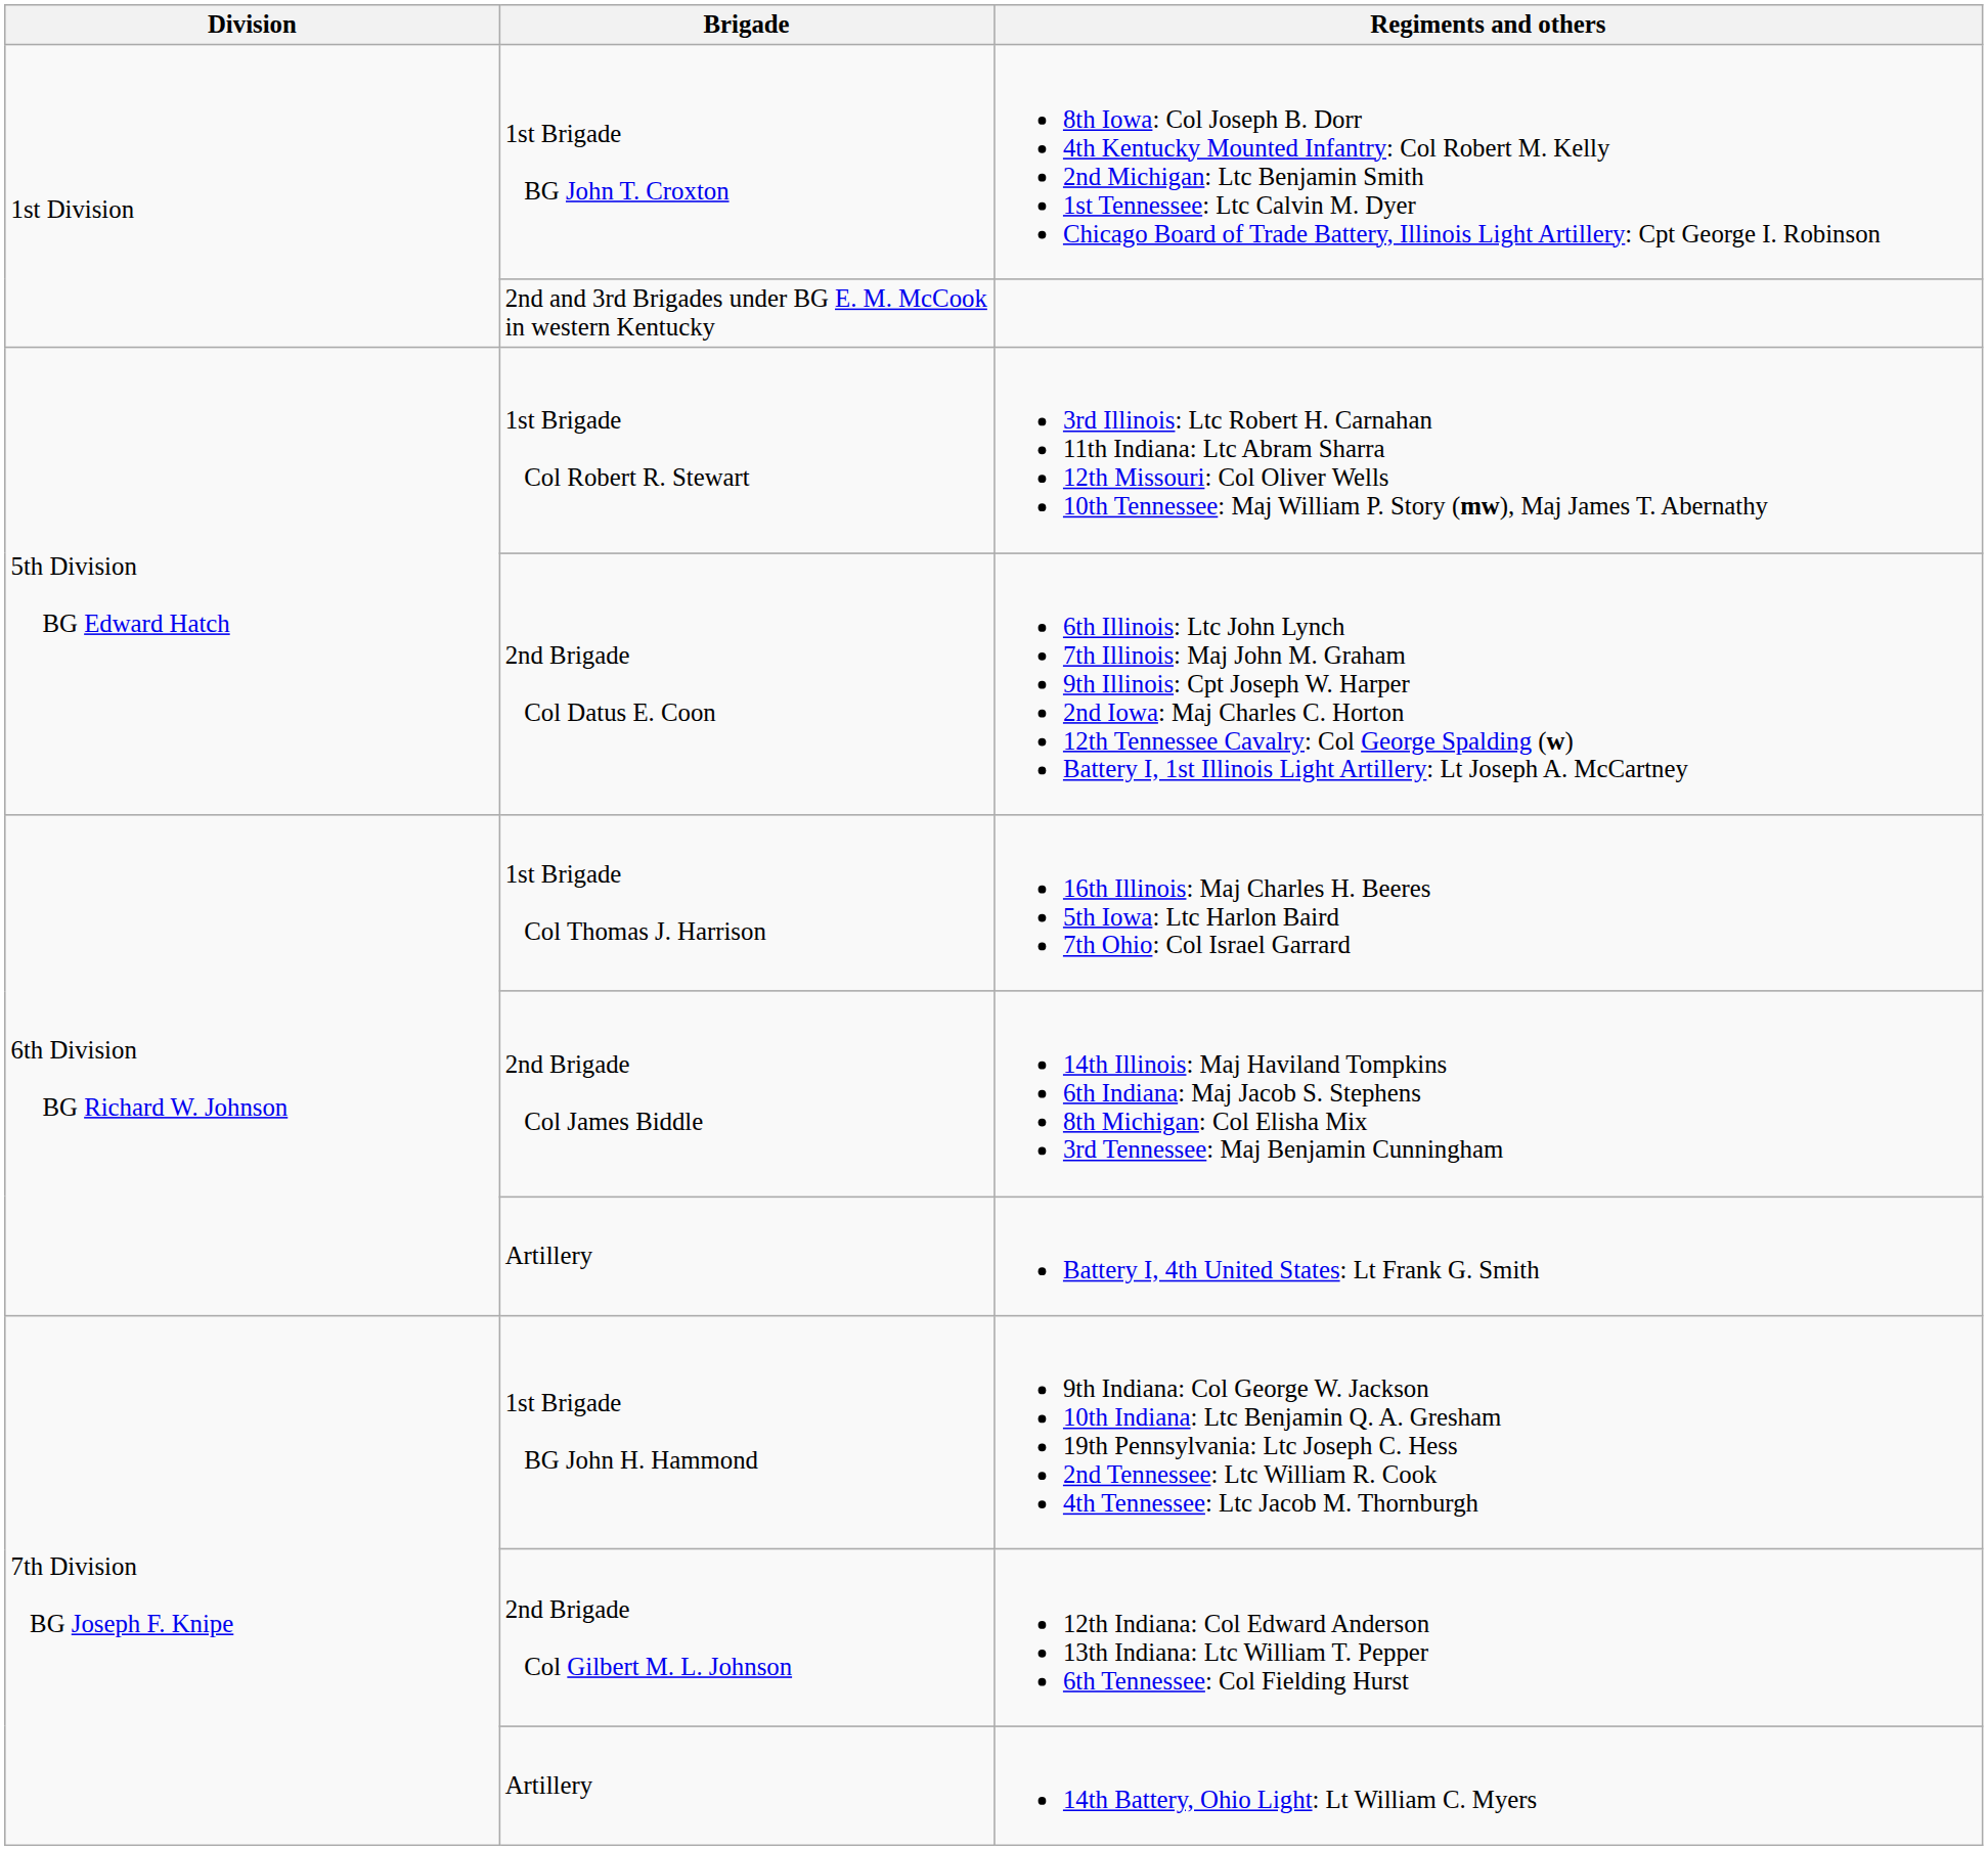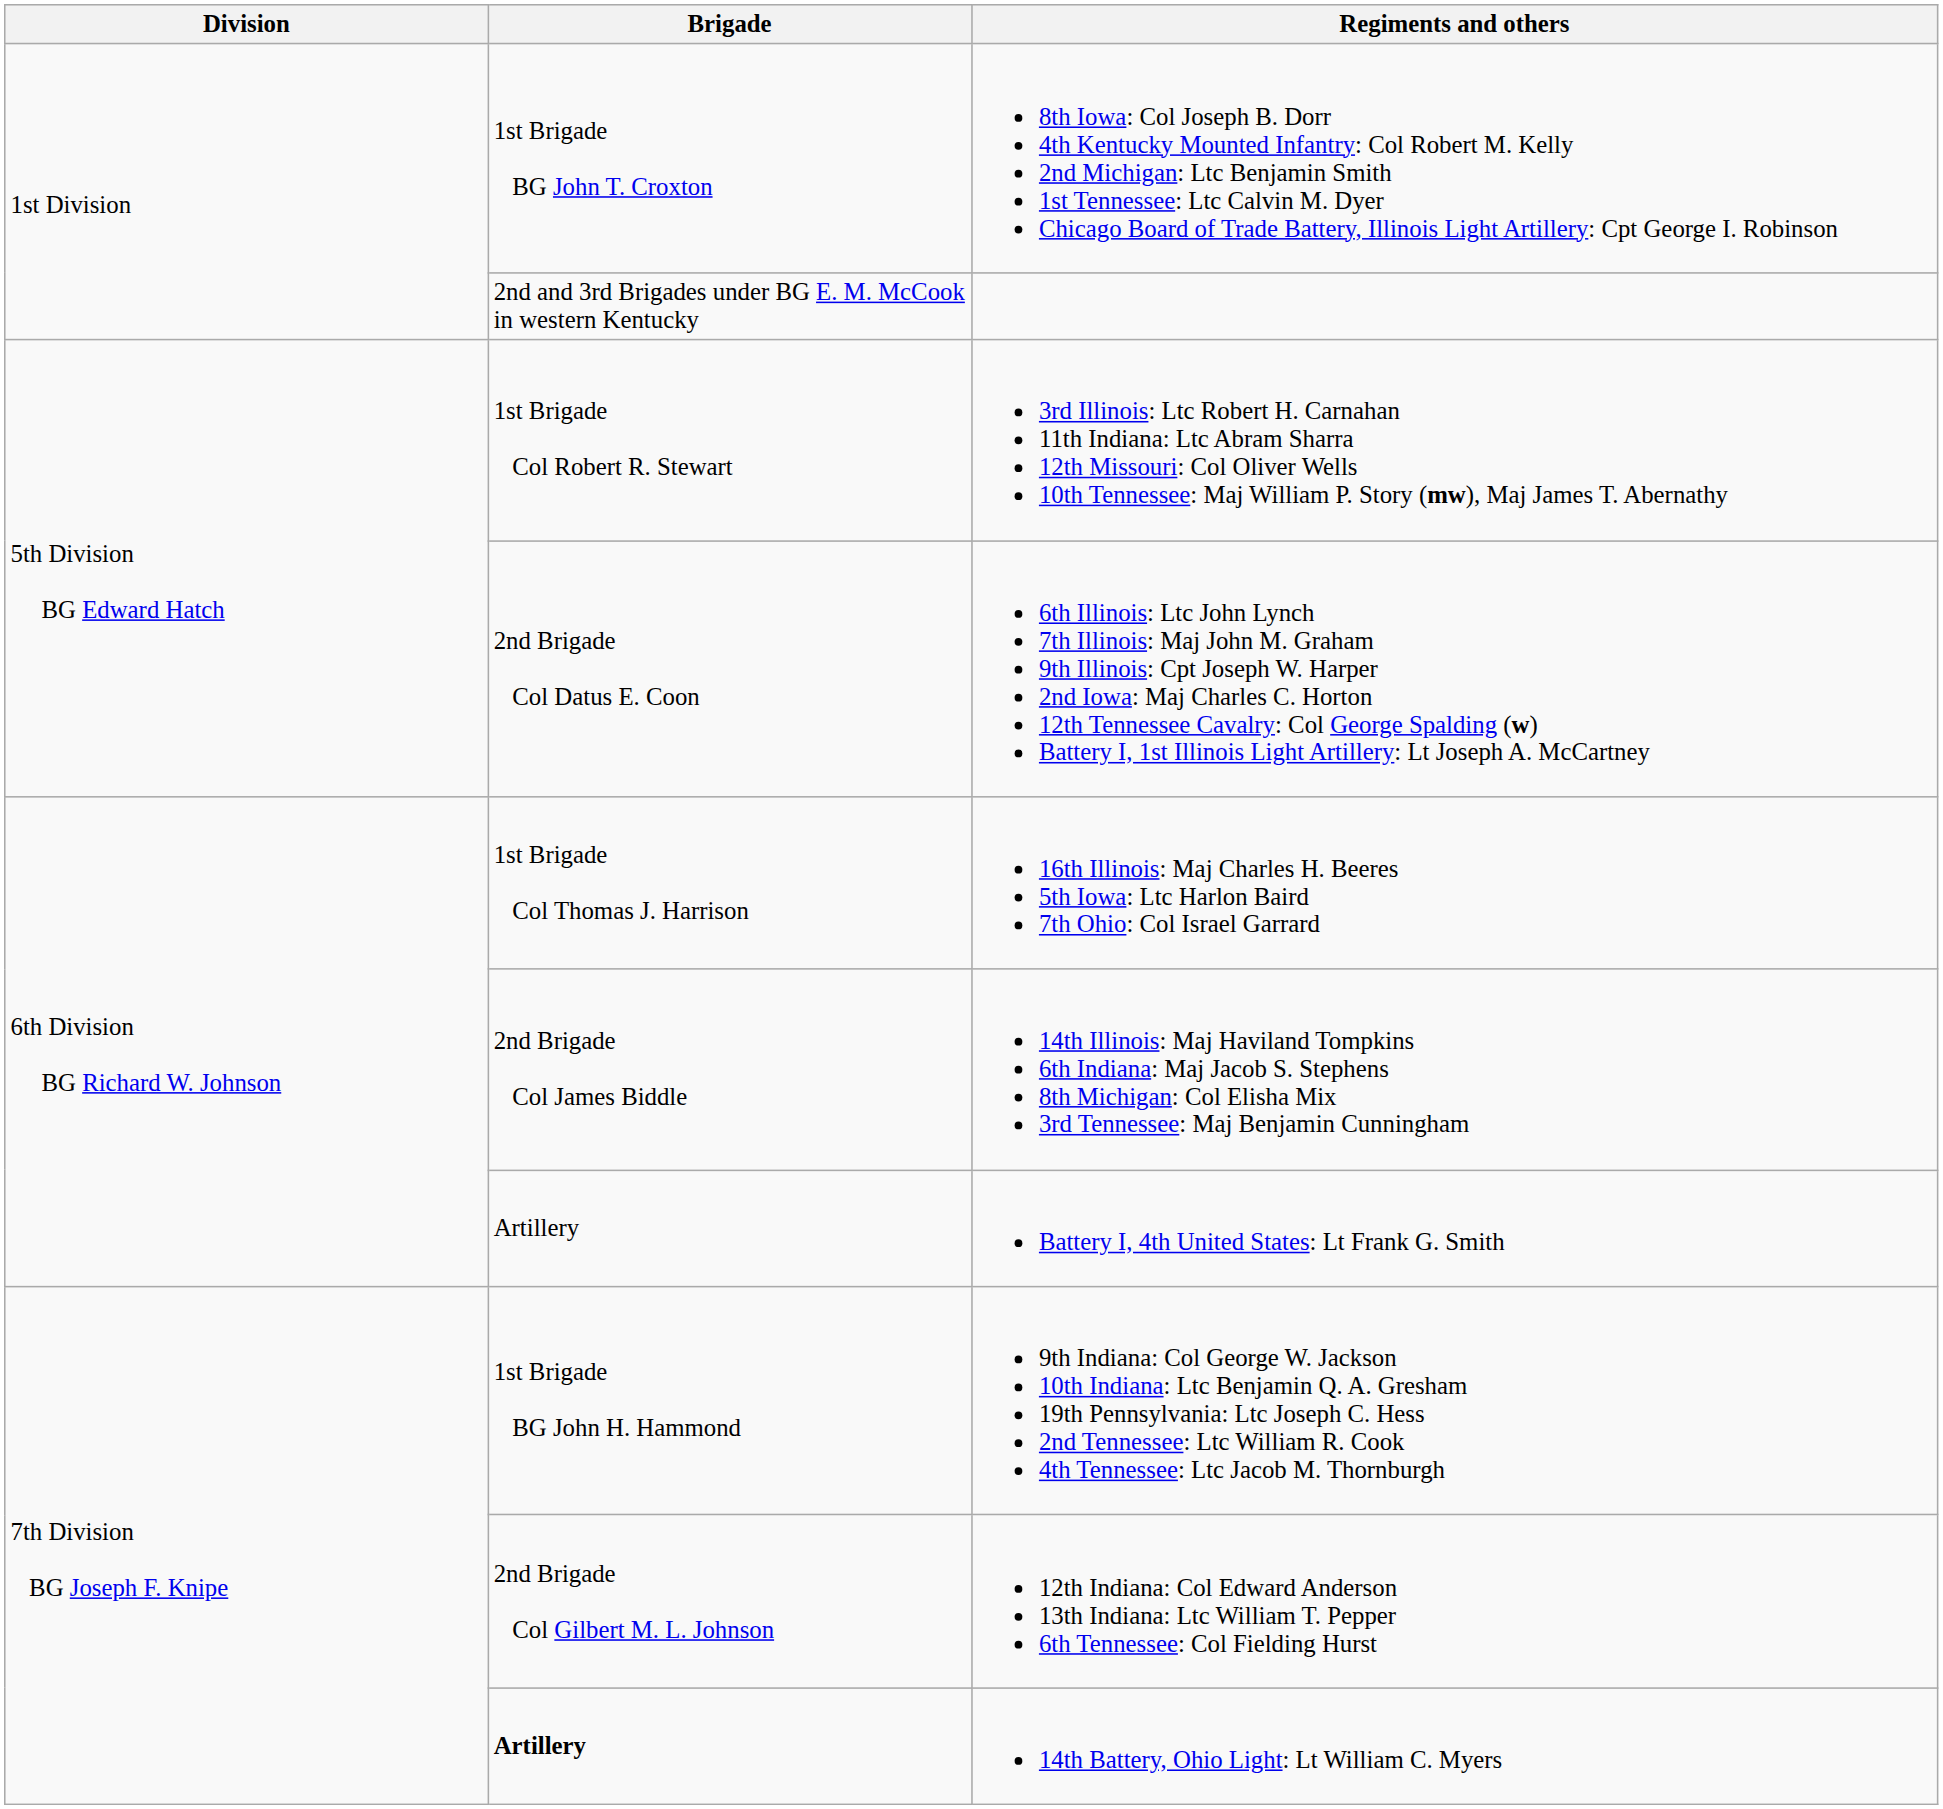14th Battery, Ohio Light: Lt William C. Myers | Brigade: normal -> bold
